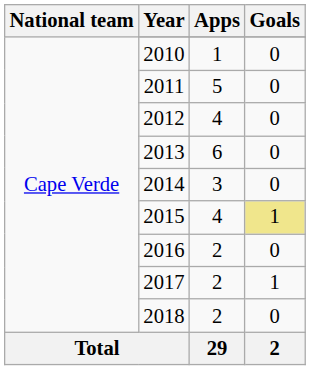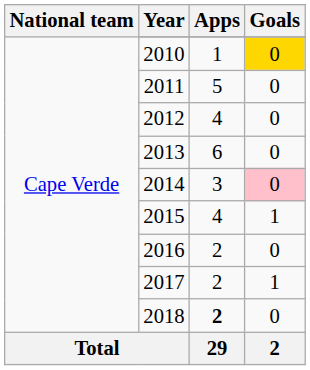2010 | Goals: no background -> gold background
2014 | Goals: no background -> pink background
2015 | Goals: khaki background -> no background
2018 | Apps: normal -> bold
